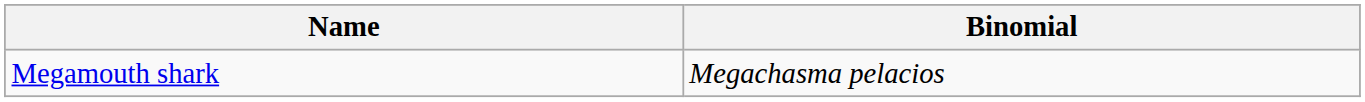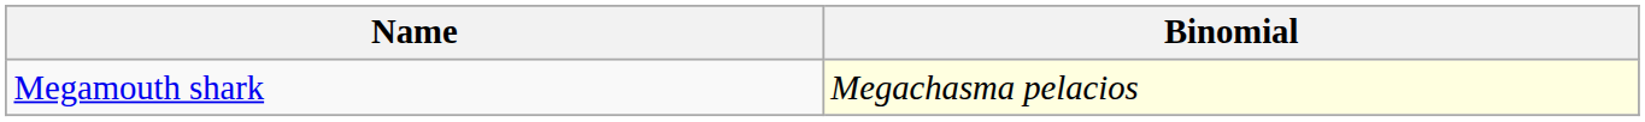Megamouth shark | Binomial: no background -> lightyellow background
